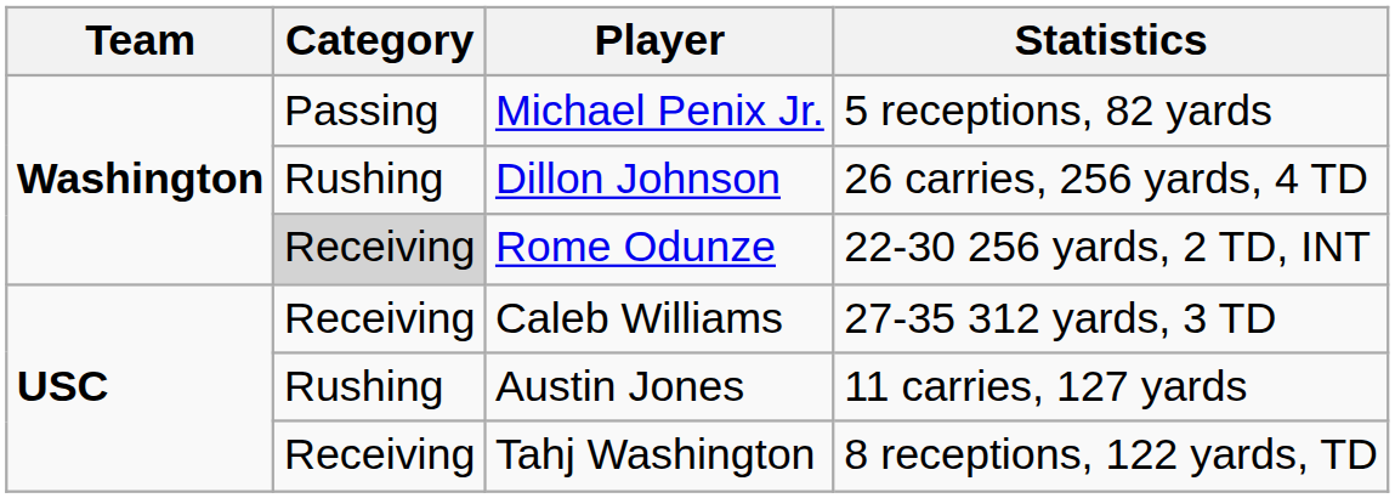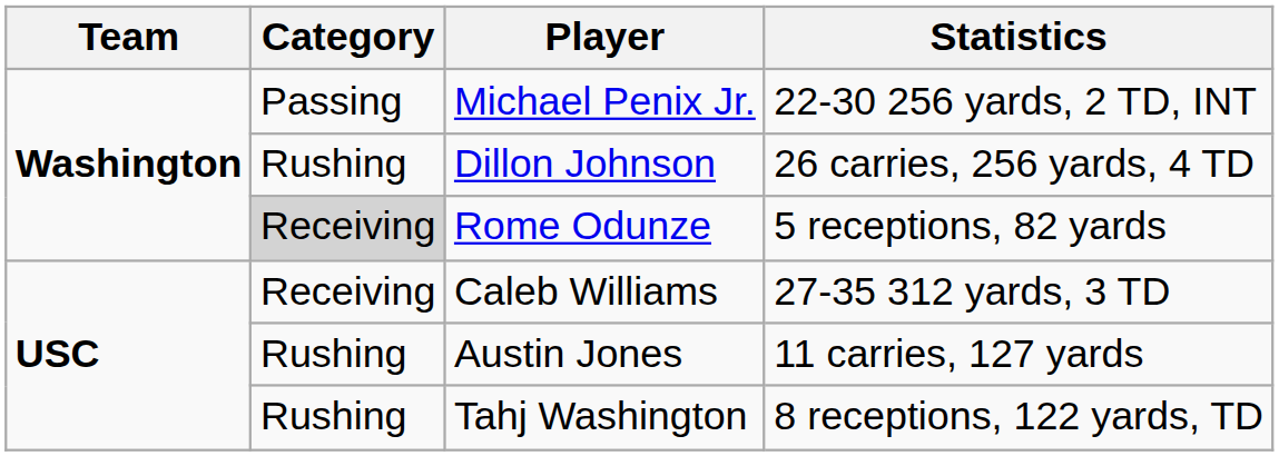Michael Penix Jr. | Statistics: 5 receptions, 82 yards -> 22-30 256 yards, 2 TD, INT
Rome Odunze | Statistics: 22-30 256 yards, 2 TD, INT -> 5 receptions, 82 yards
Tahj Washington | Category: Receiving -> Rushing
